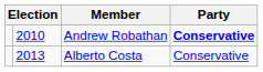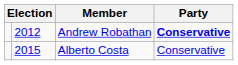Andrew Robathan | column 2: 2010 -> 2012
Alberto Costa | column 2: 2013 -> 2015
